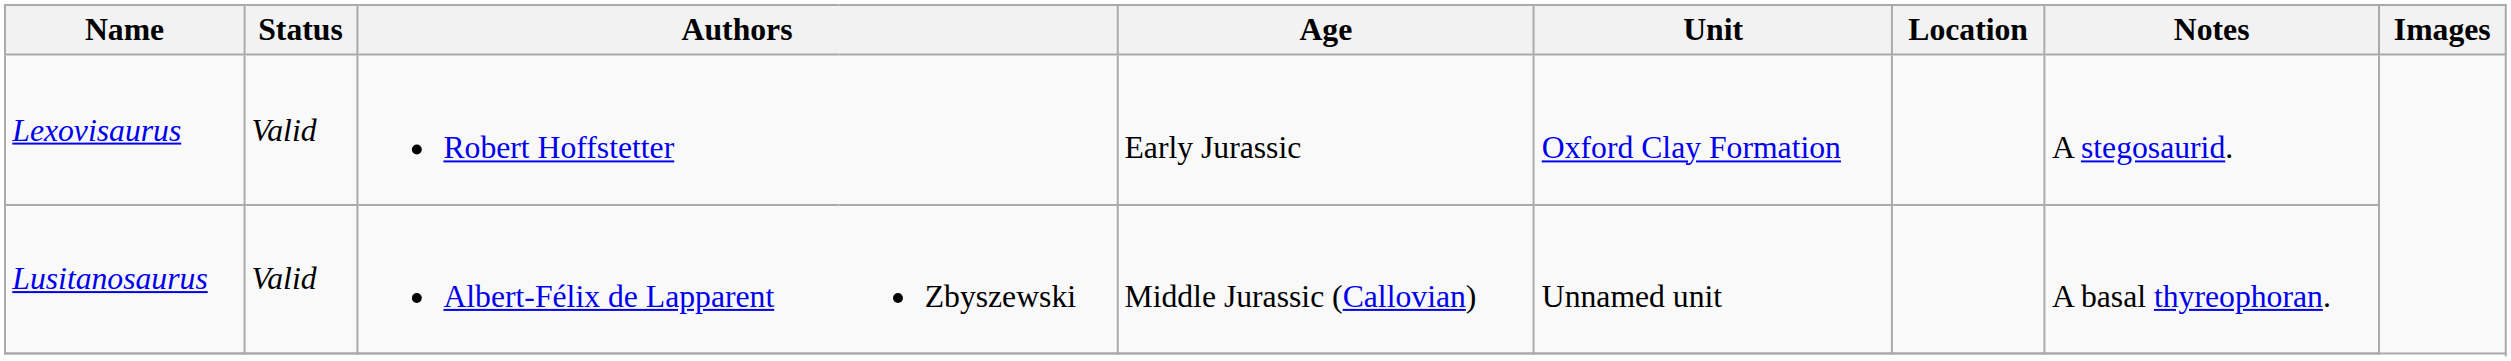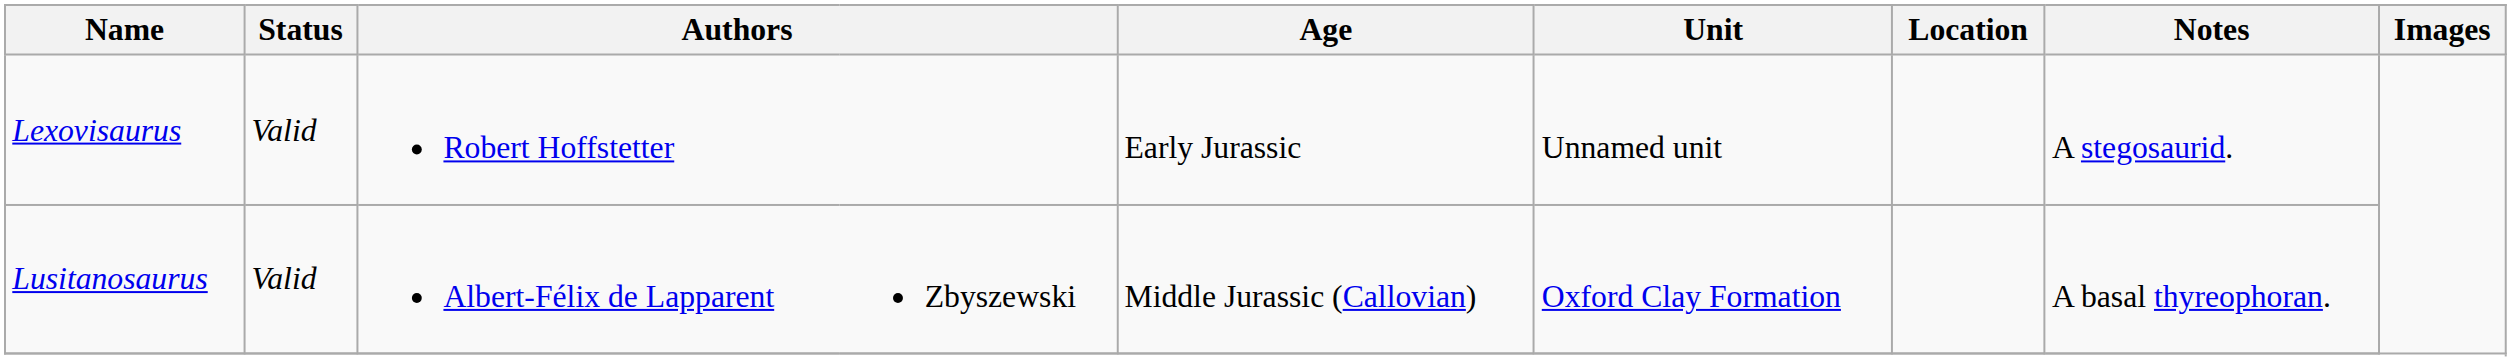Lexovisaurus | Unit: Oxford Clay Formation -> Unnamed unit
Lusitanosaurus | Unit: Unnamed unit -> Oxford Clay Formation
